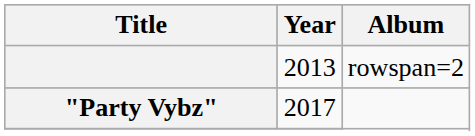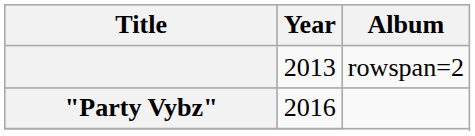"Party Vybz" | Year: 2017 -> 2016
